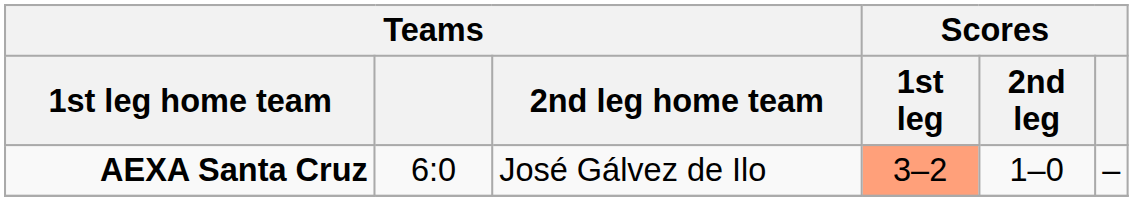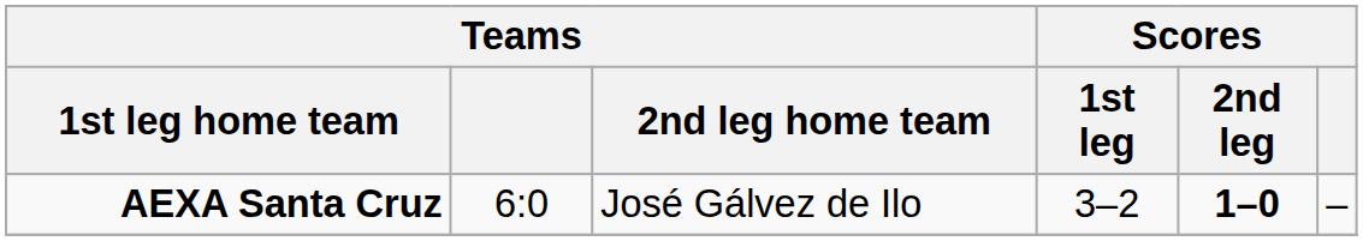AEXA Santa Cruz | Scores / 1st leg: lightsalmon background -> no background
AEXA Santa Cruz | Scores / 2nd leg: normal -> bold
